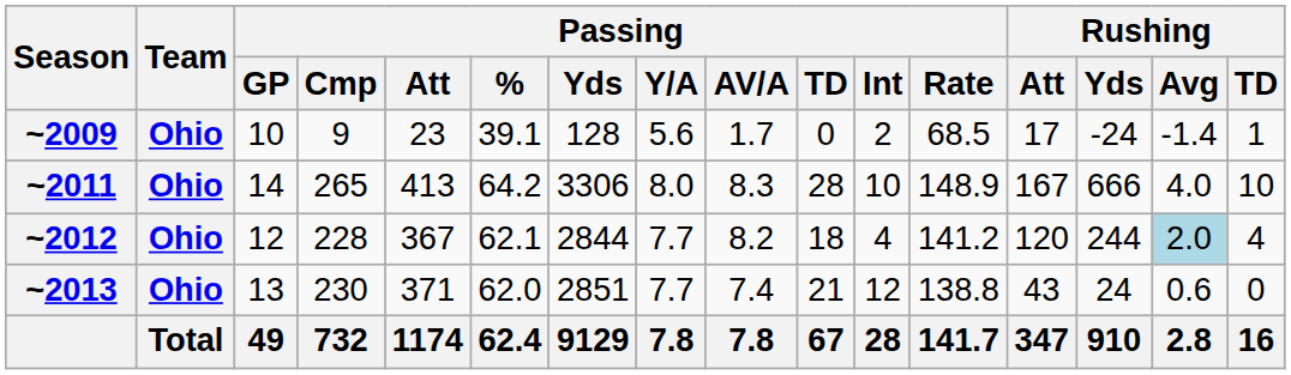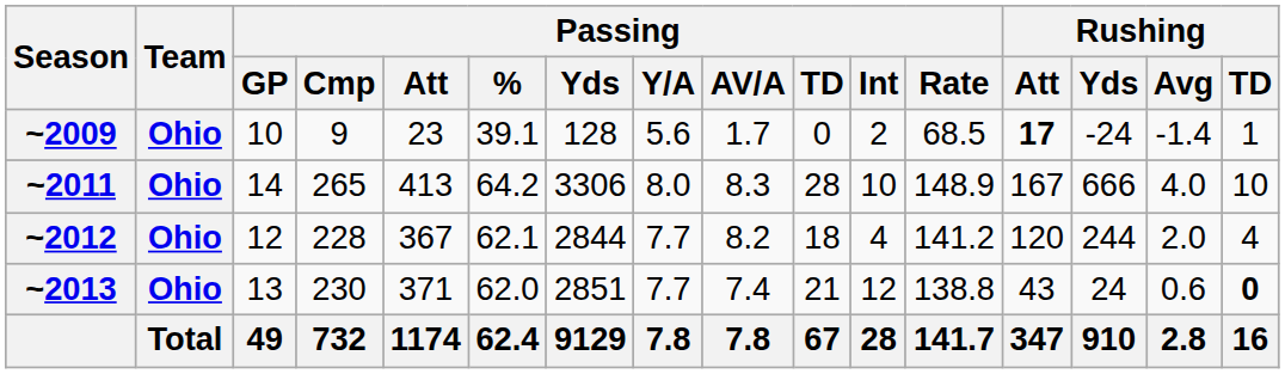~2009 | Rushing / Att: normal -> bold
~2012 | Rushing / Avg: lightblue background -> no background
~2013 | Rushing / TD: normal -> bold
